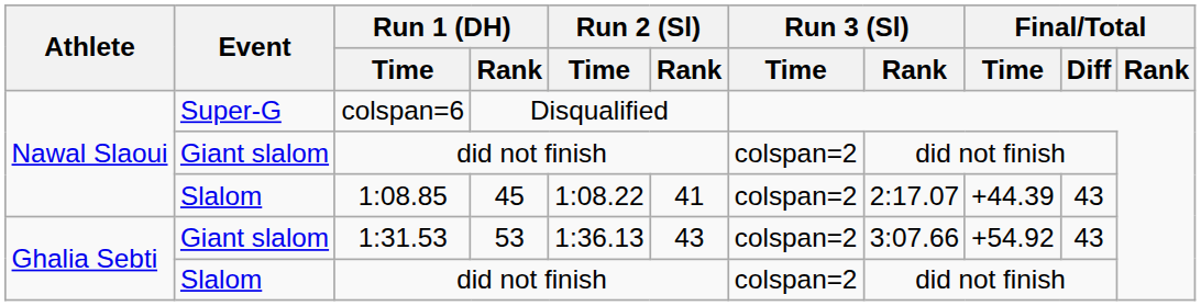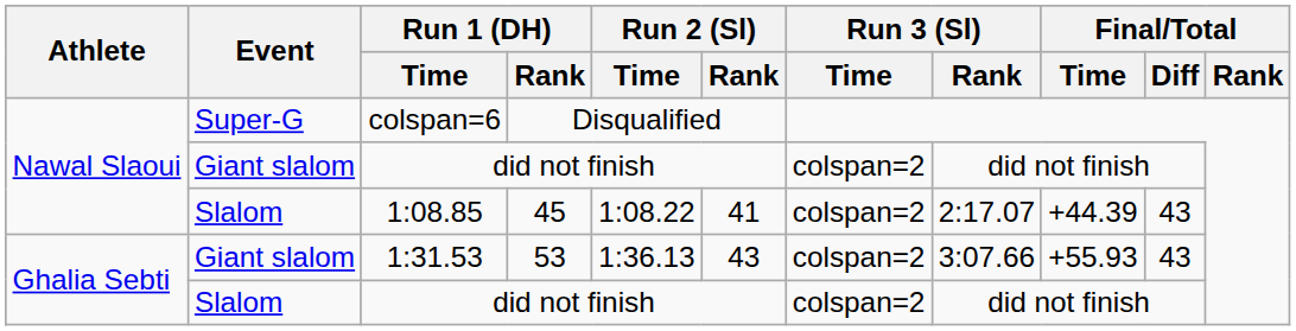1:31.53 | Final/Total / Time: +54.92 -> +55.93
